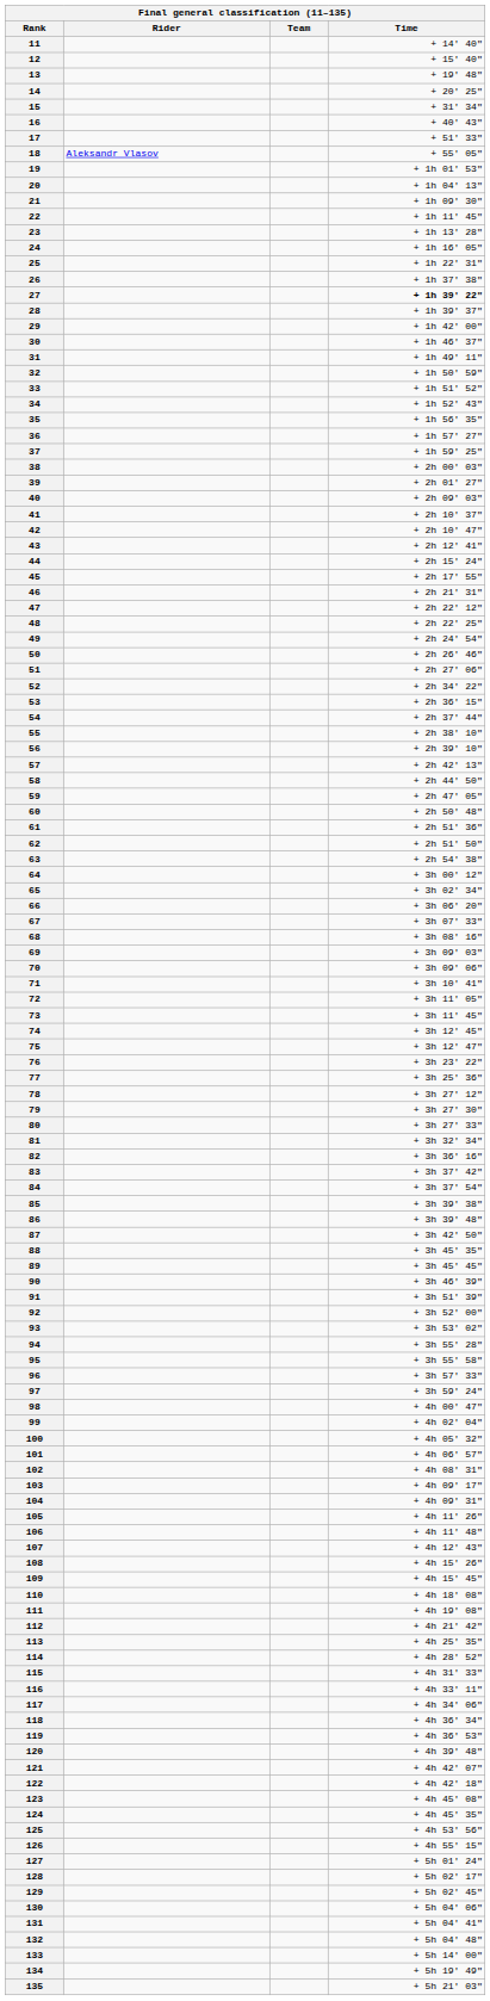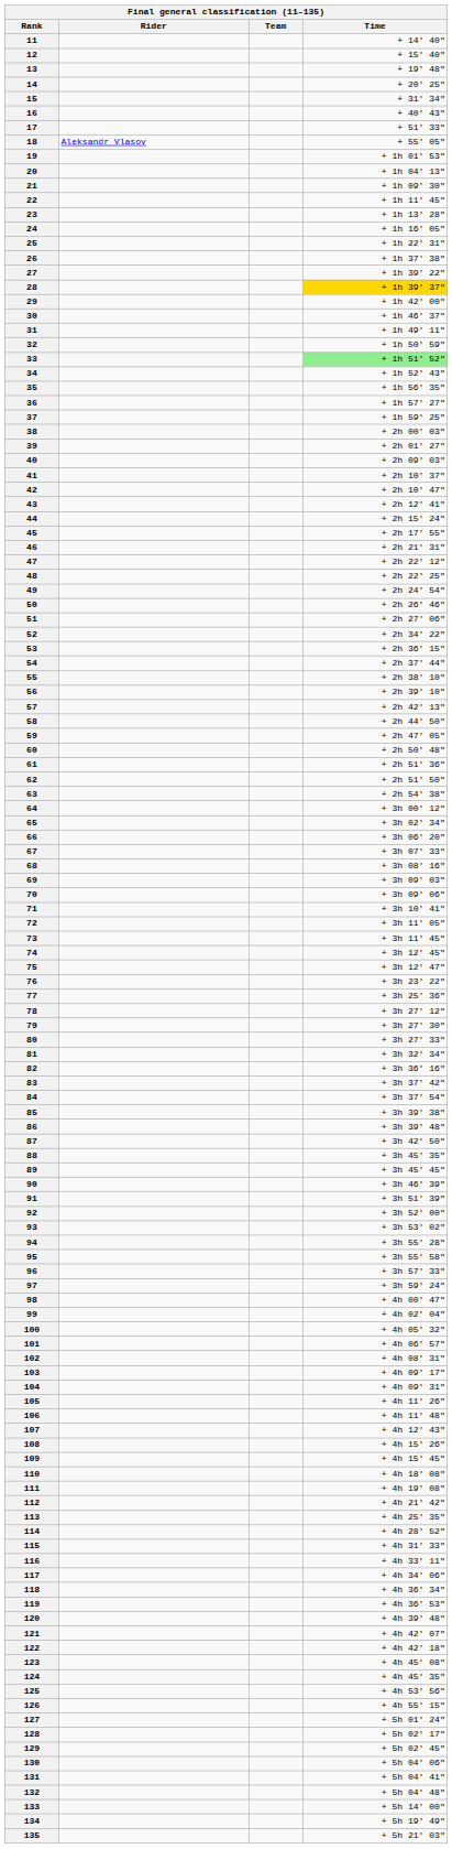27 | Time: bold -> normal
28 | Time: no background -> gold background
33 | Time: no background -> lightgreen background
